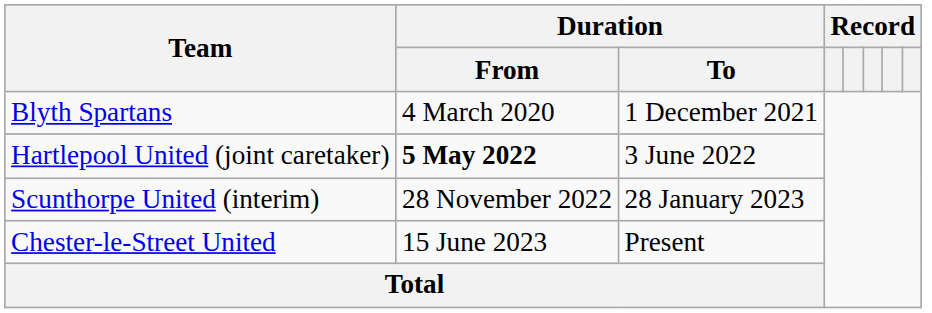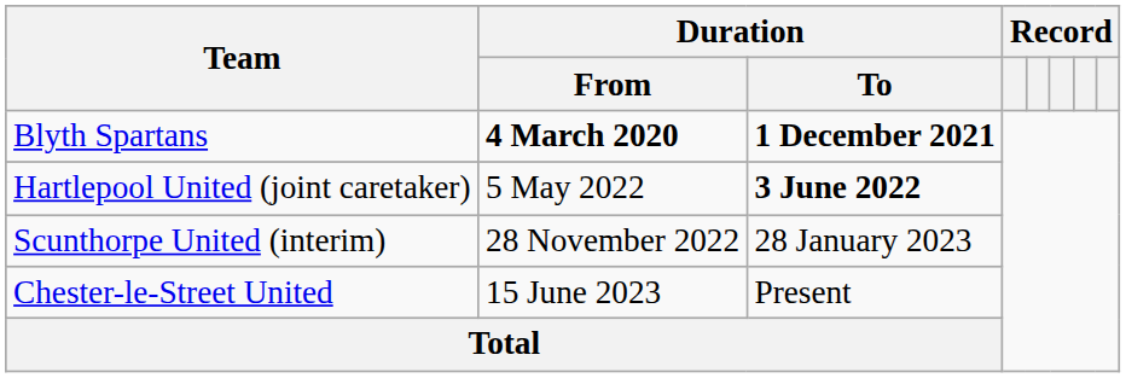Blyth Spartans | Duration / From: normal -> bold
Blyth Spartans | Duration / To: normal -> bold
Hartlepool United (joint caretaker) | Duration / From: bold -> normal
Hartlepool United (joint caretaker) | Duration / To: normal -> bold
